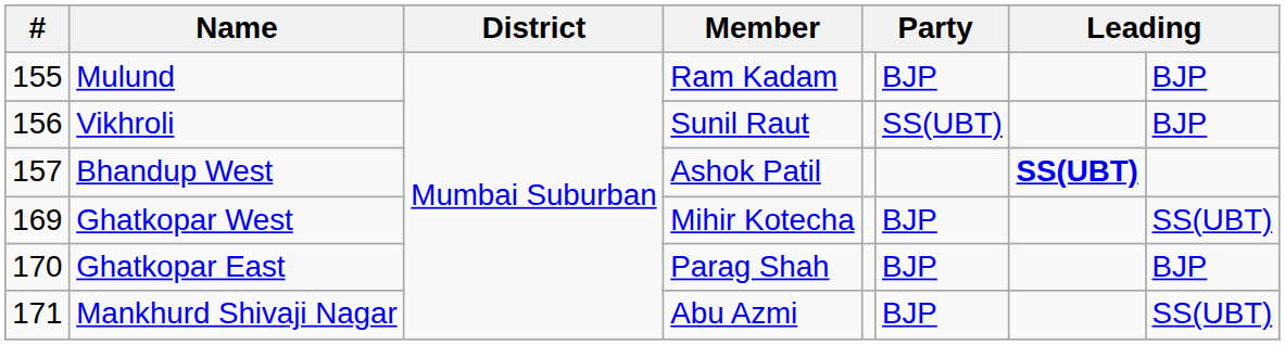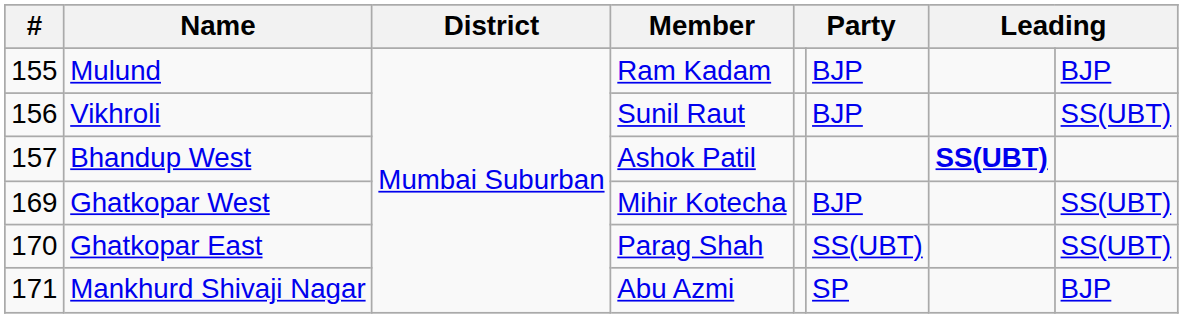Vikhroli | column 6: SS(UBT) -> BJP
Vikhroli | column 8: BJP -> SS(UBT)
Ghatkopar East | column 6: BJP -> SS(UBT)
Ghatkopar East | column 8: BJP -> SS(UBT)
Mankhurd Shivaji Nagar | column 6: BJP -> SP
Mankhurd Shivaji Nagar | column 8: SS(UBT) -> BJP
